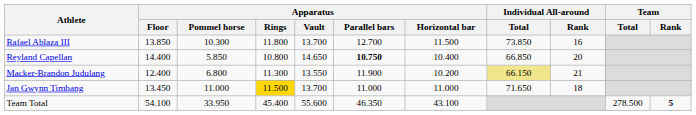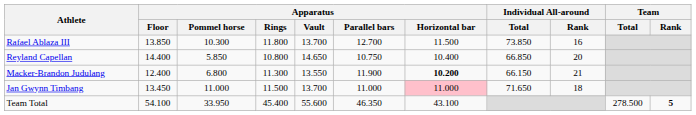Reyland Capellan | Apparatus / Parallel bars: bold -> normal
Macker-Brandon Judulang | Apparatus / Horizontal bar: normal -> bold
Macker-Brandon Judulang | Individual All-around / Total: khaki background -> no background
Jan Gwynn Timbang | Apparatus / Rings: gold background -> no background
Jan Gwynn Timbang | Apparatus / Horizontal bar: no background -> pink background
